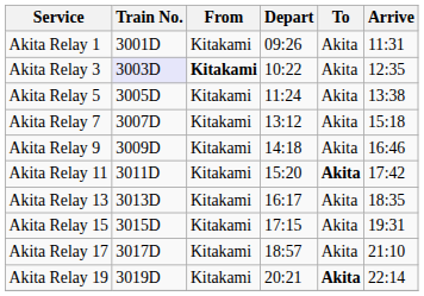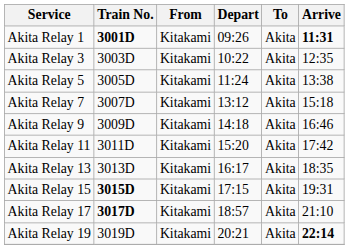Akita Relay 1 | Train No.: normal -> bold
Akita Relay 1 | Arrive: normal -> bold
Akita Relay 3 | Train No.: lavender background -> no background
Akita Relay 3 | From: bold -> normal
Akita Relay 11 | To: bold -> normal
Akita Relay 15 | Train No.: normal -> bold
Akita Relay 17 | Train No.: normal -> bold
Akita Relay 19 | To: bold -> normal
Akita Relay 19 | Arrive: normal -> bold
